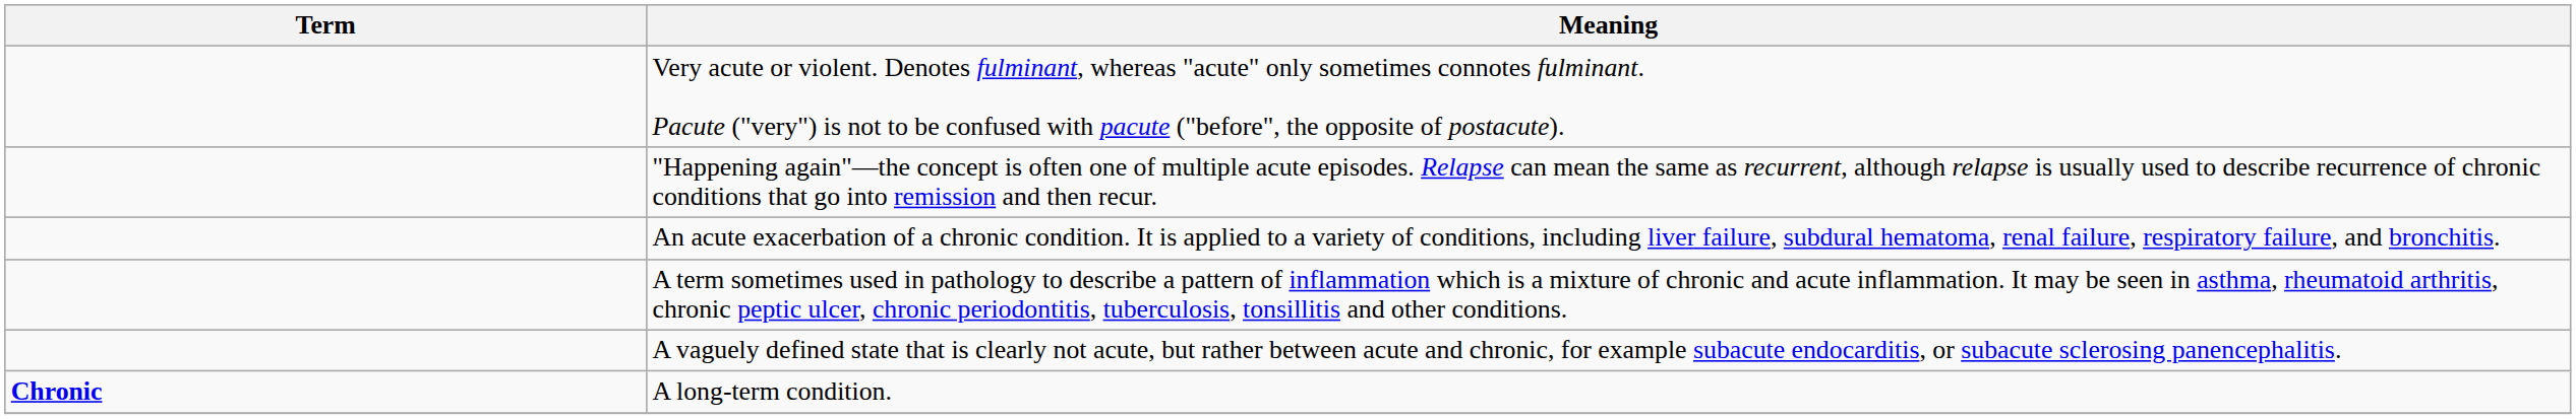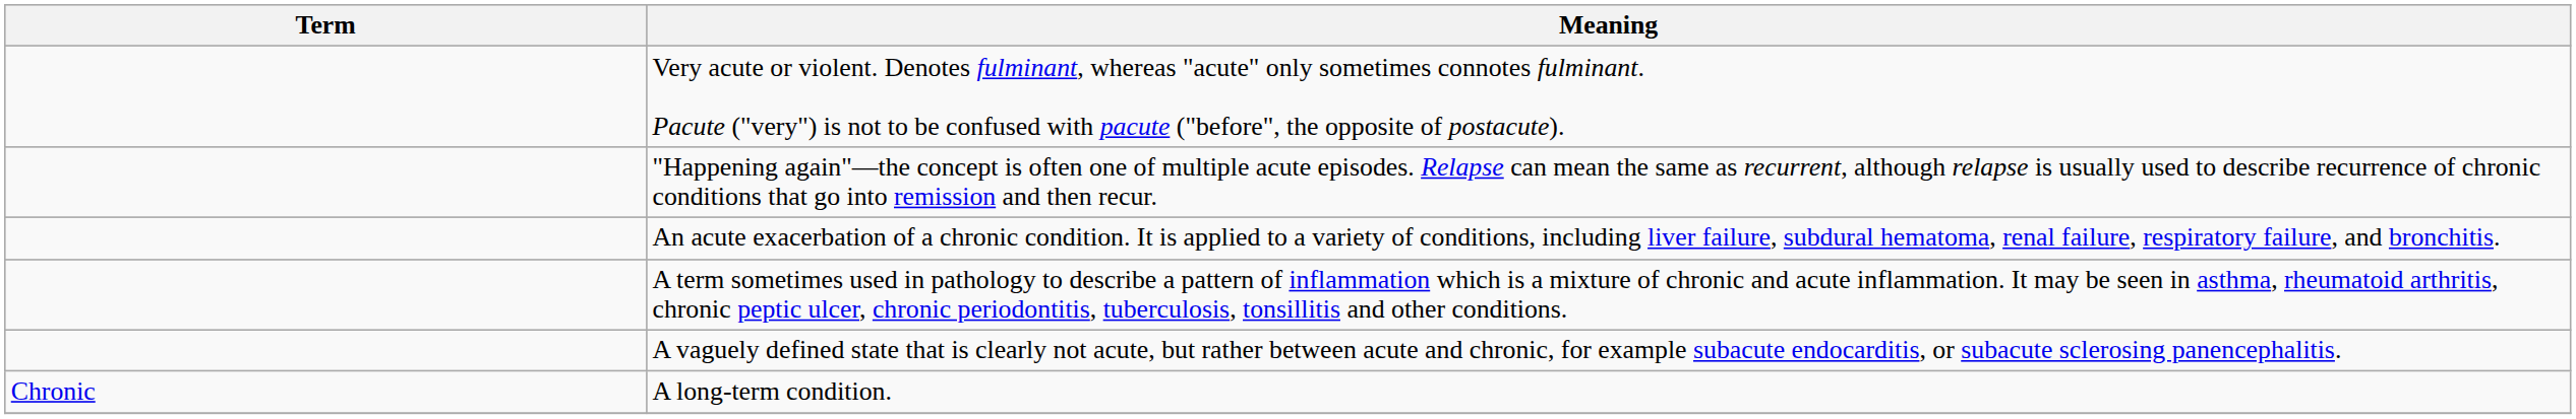A long-term condition. | Term: bold -> normal
